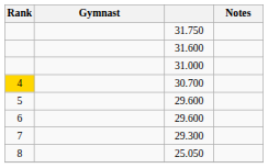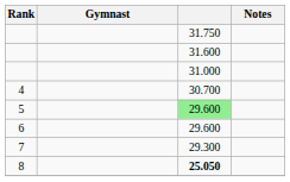30.700 | Rank: gold background -> no background
5 / 29.600 | column 3: no background -> lightgreen background
25.050 | column 3: normal -> bold
